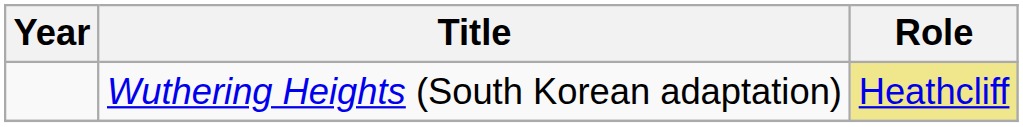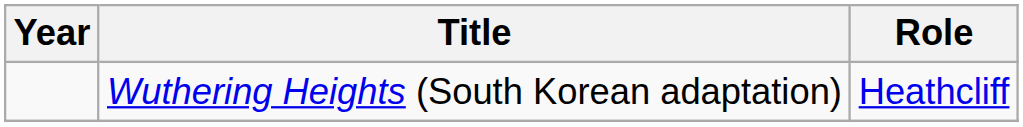Wuthering Heights (South Korean adaptation) | Role: khaki background -> no background
